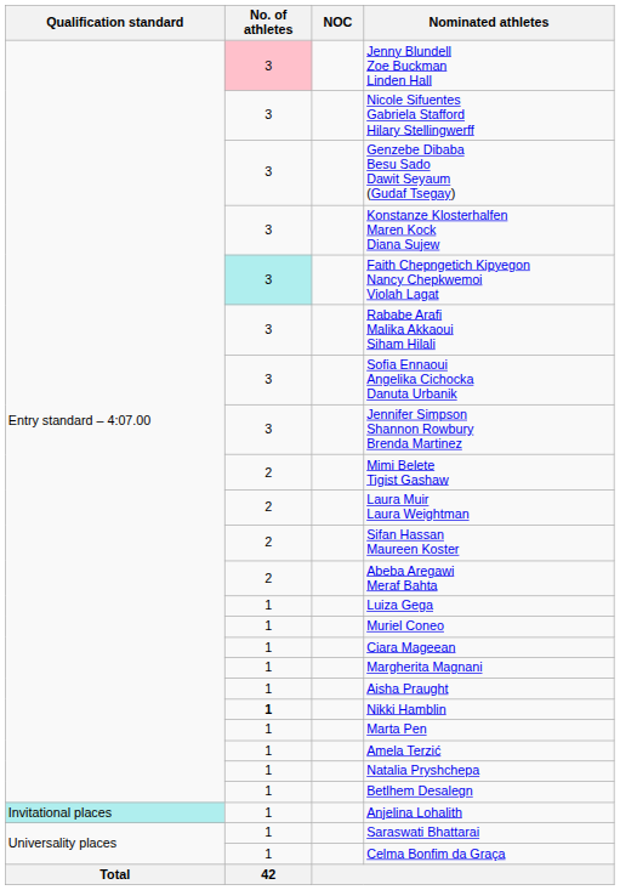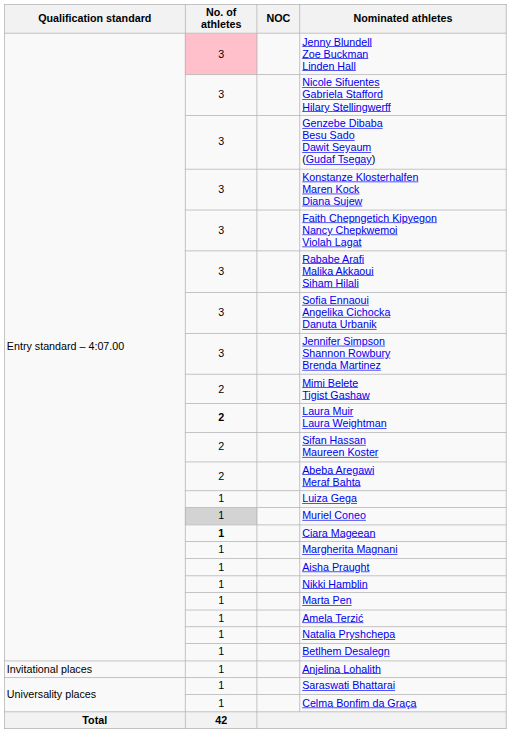Faith Chepngetich Kipyegon Nancy Chepkwemoi Violah Lagat | No. of athletes: paleturquoise background -> no background
Laura Muir Laura Weightman | No. of athletes: normal -> bold
Muriel Coneo | No. of athletes: no background -> lightgrey background
Ciara Mageean | No. of athletes: normal -> bold
Nikki Hamblin | No. of athletes: bold -> normal
Anjelina Lohalith | Qualification standard: paleturquoise background -> no background
